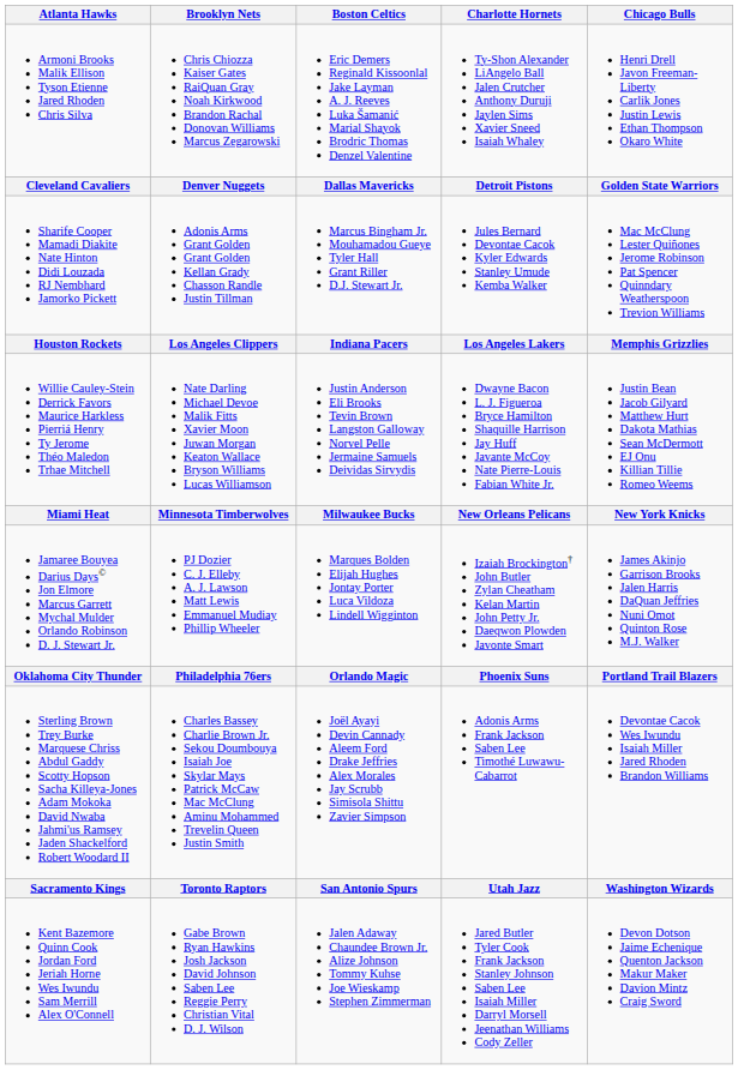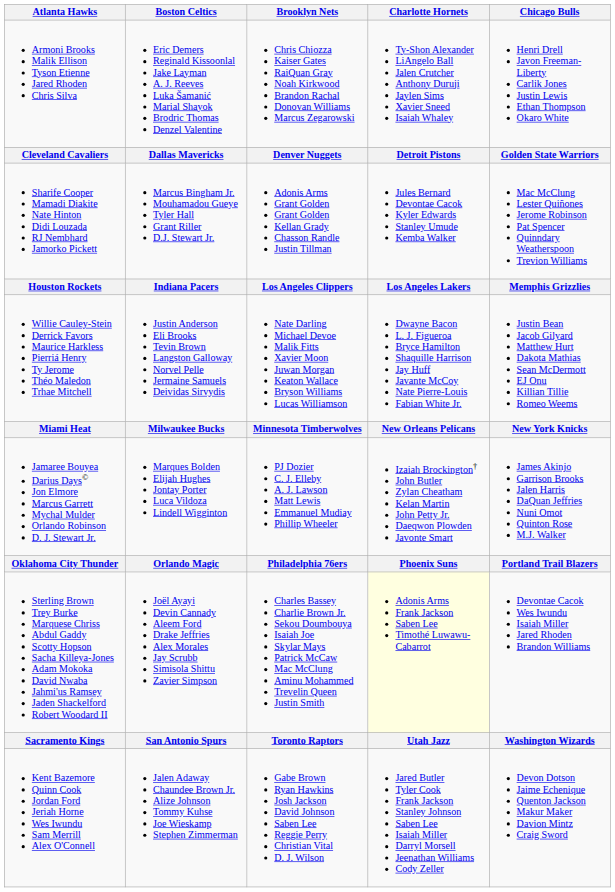columns swapped: Boston Celtics <-> Brooklyn Nets
row 10 | Charlotte Hornets: no background -> lightyellow background
